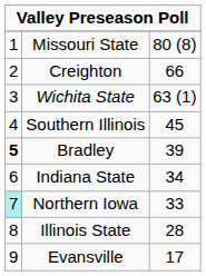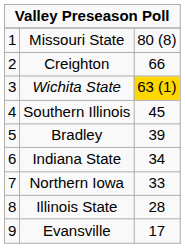Wichita State | column 3: no background -> gold background
Bradley | column 1: bold -> normal
Northern Iowa | column 1: paleturquoise background -> no background
